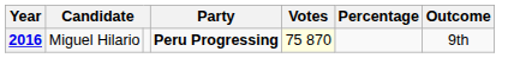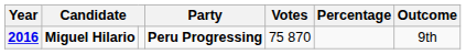2016 | column 2: normal -> bold
2016 | Votes: lightyellow background -> no background
